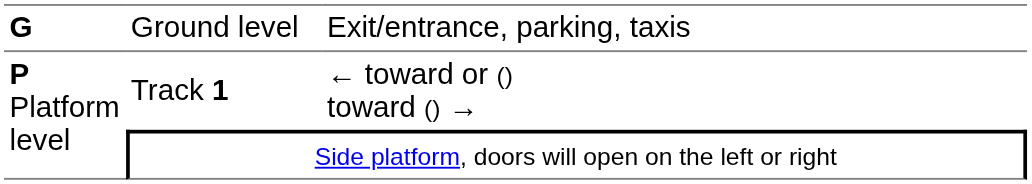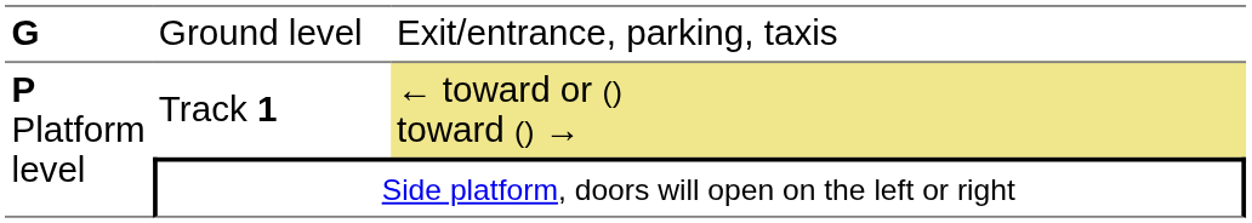Track 1 | column 3: no background -> khaki background
